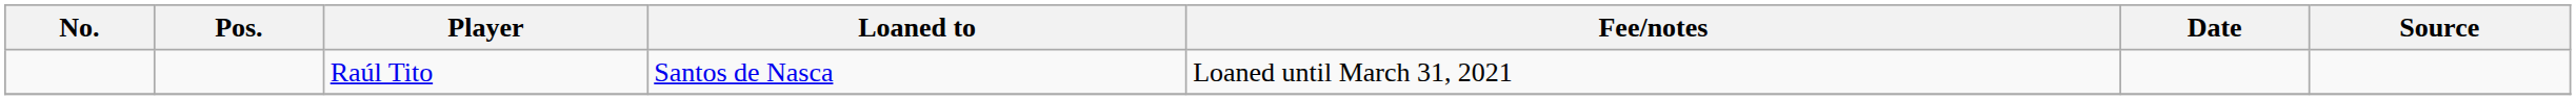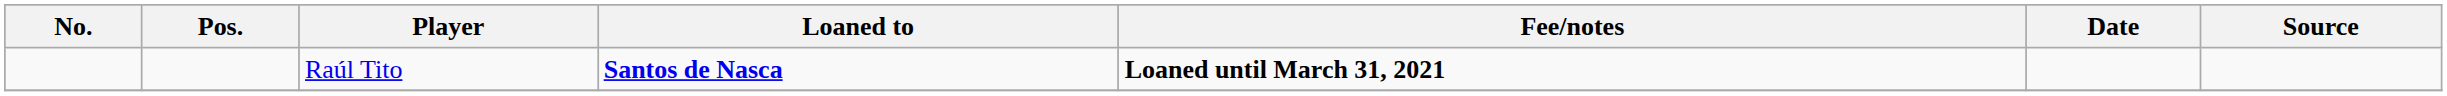Raúl Tito | Loaned to: normal -> bold
Raúl Tito | Fee/notes: normal -> bold
